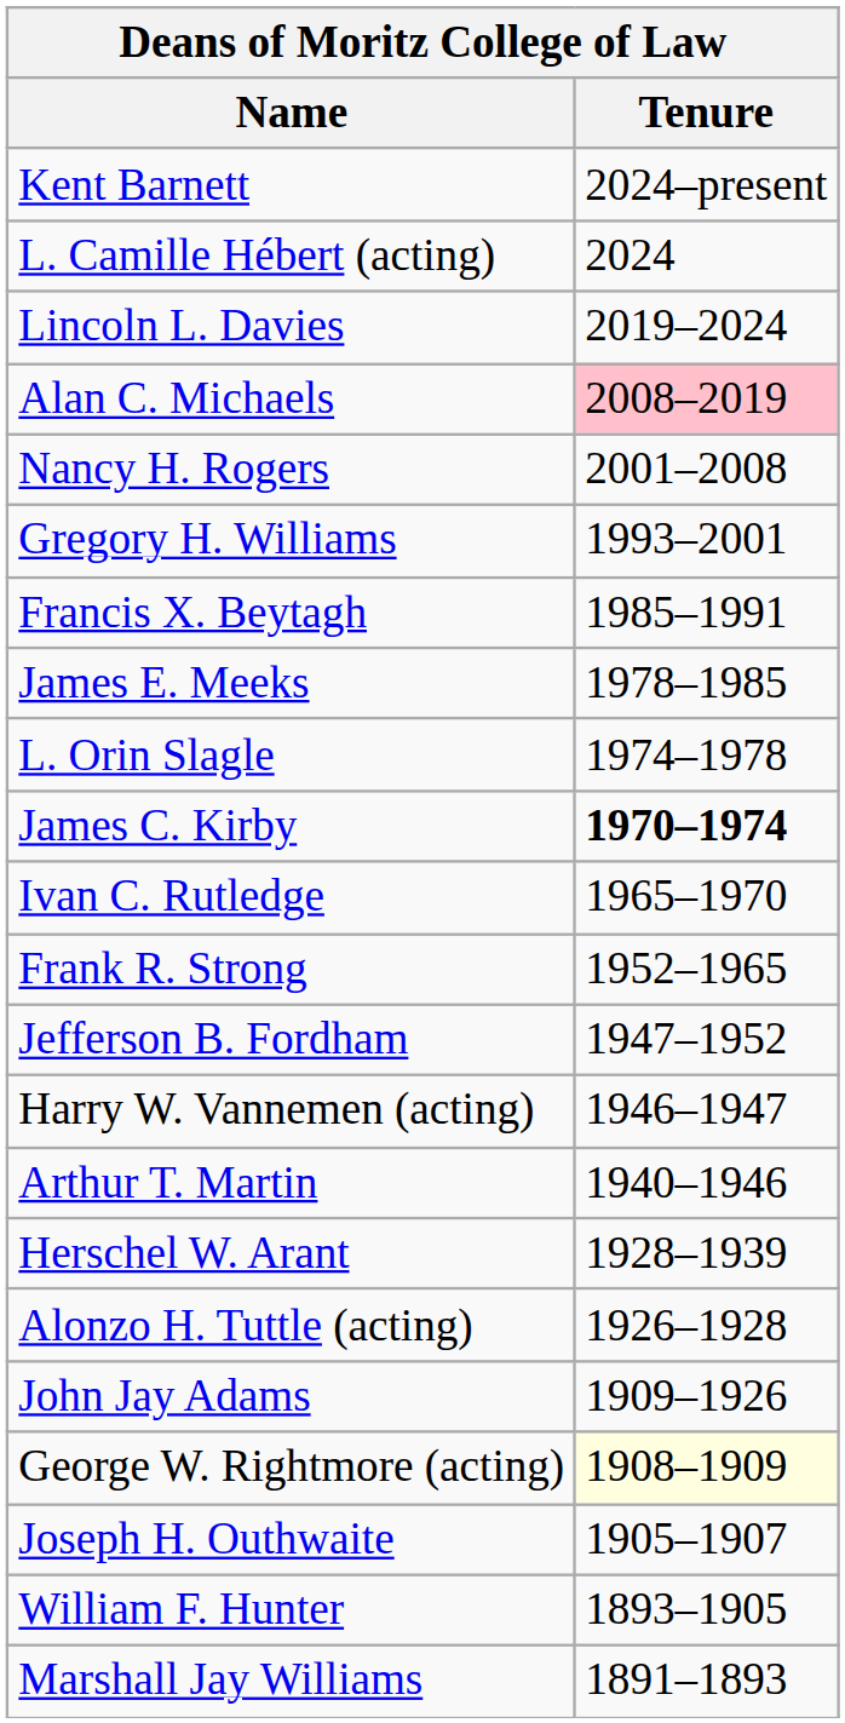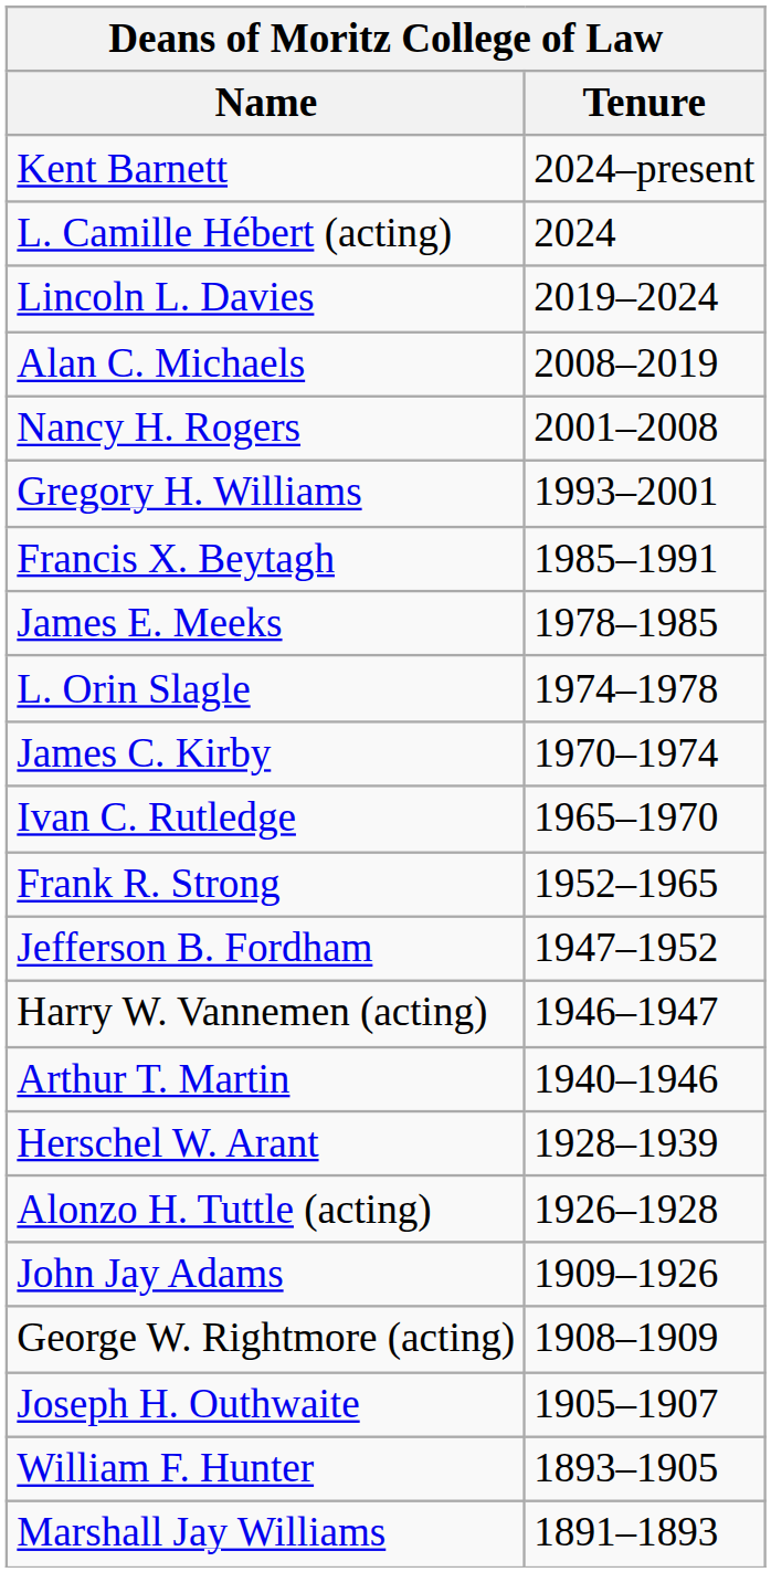Alan C. Michaels | Tenure: pink background -> no background
James C. Kirby | Tenure: bold -> normal
George W. Rightmore (acting) | Tenure: lightyellow background -> no background
